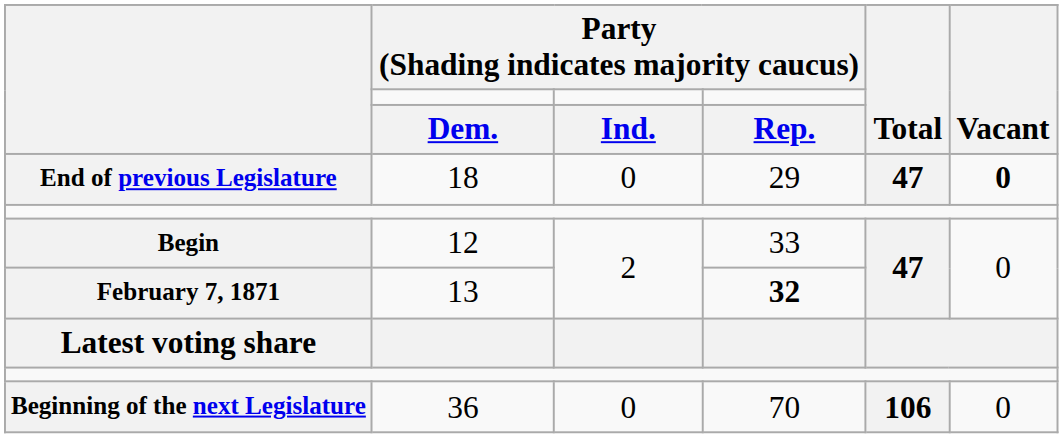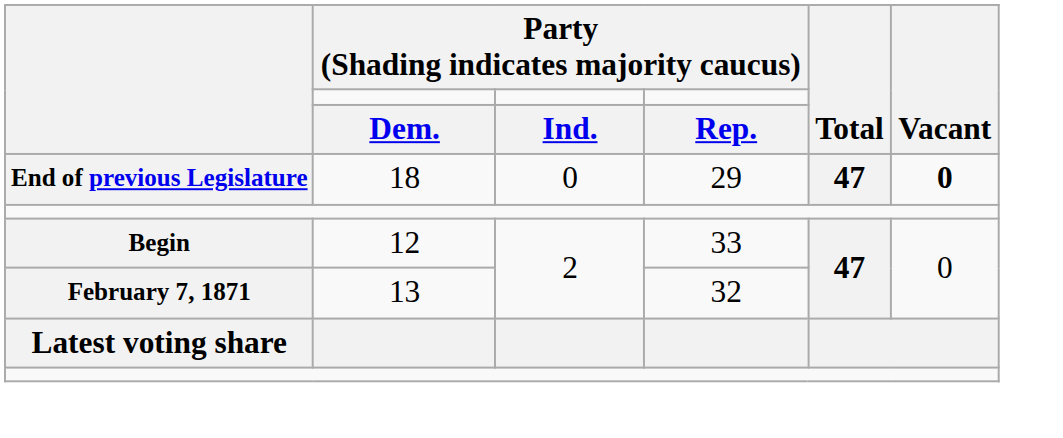February 7, 1871 | column 4: bold -> normal
- row: Beginning of the next Legislature | 36 | 0 | 70 | 106 | 0
